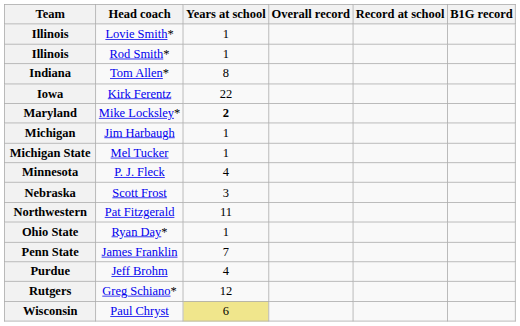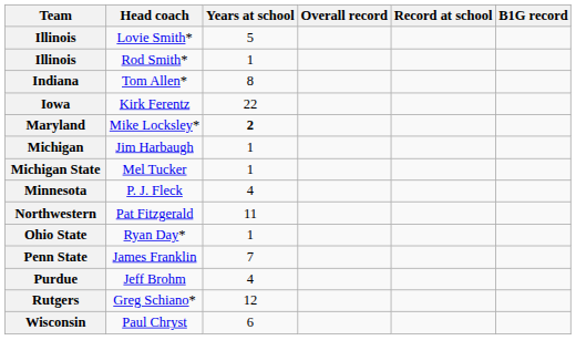Illinois / Lovie Smith* | Years at school: 1 -> 5
- row: Nebraska | Scott Frost | 3
Wisconsin | Years at school: khaki background -> no background
